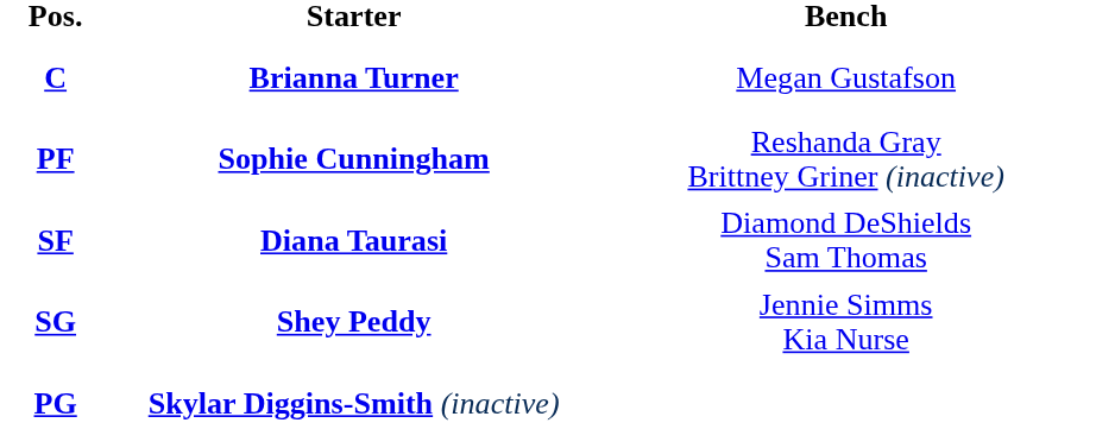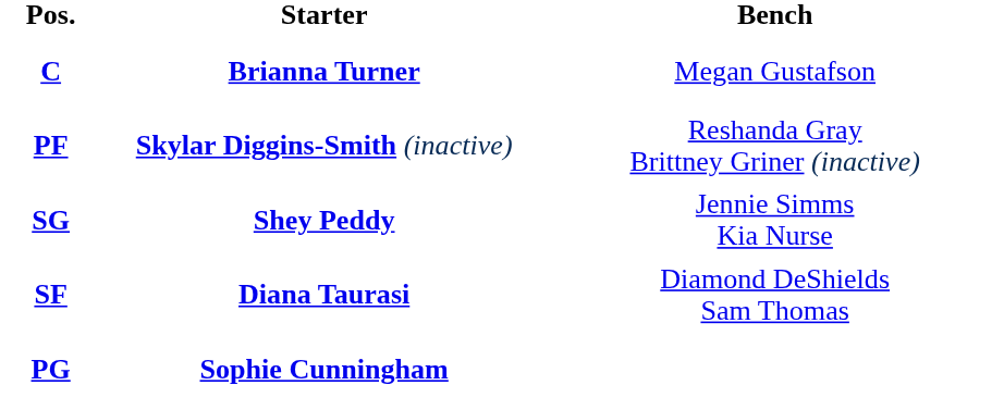PF | Starter: Sophie Cunningham -> Skylar Diggins-Smith (inactive)
rows swapped: SF <-> SG
PG | Starter: Skylar Diggins-Smith (inactive) -> Sophie Cunningham
